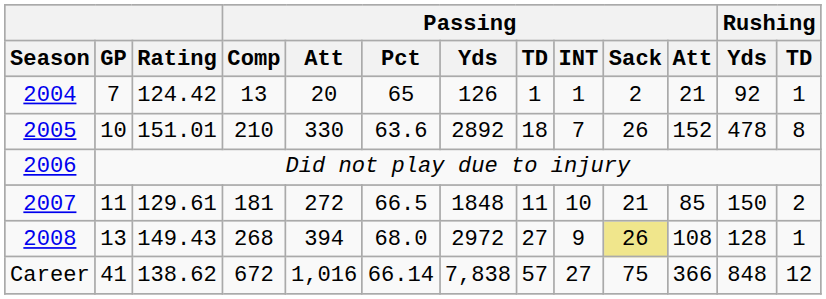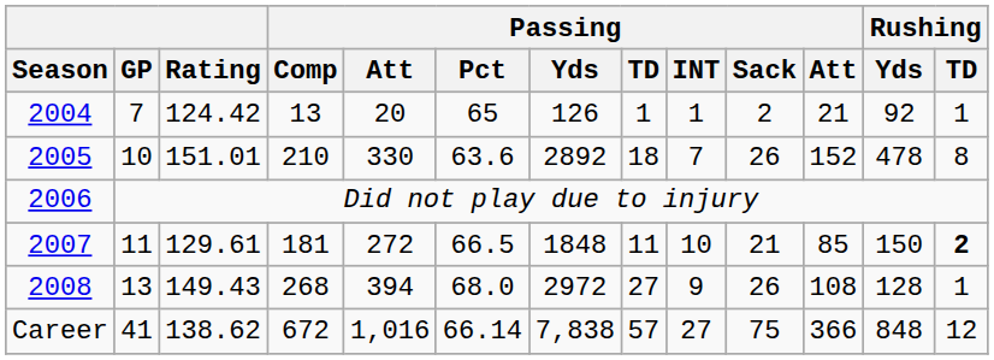2007 | Rushing / TD: normal -> bold
2008 | Passing / Sack: khaki background -> no background
